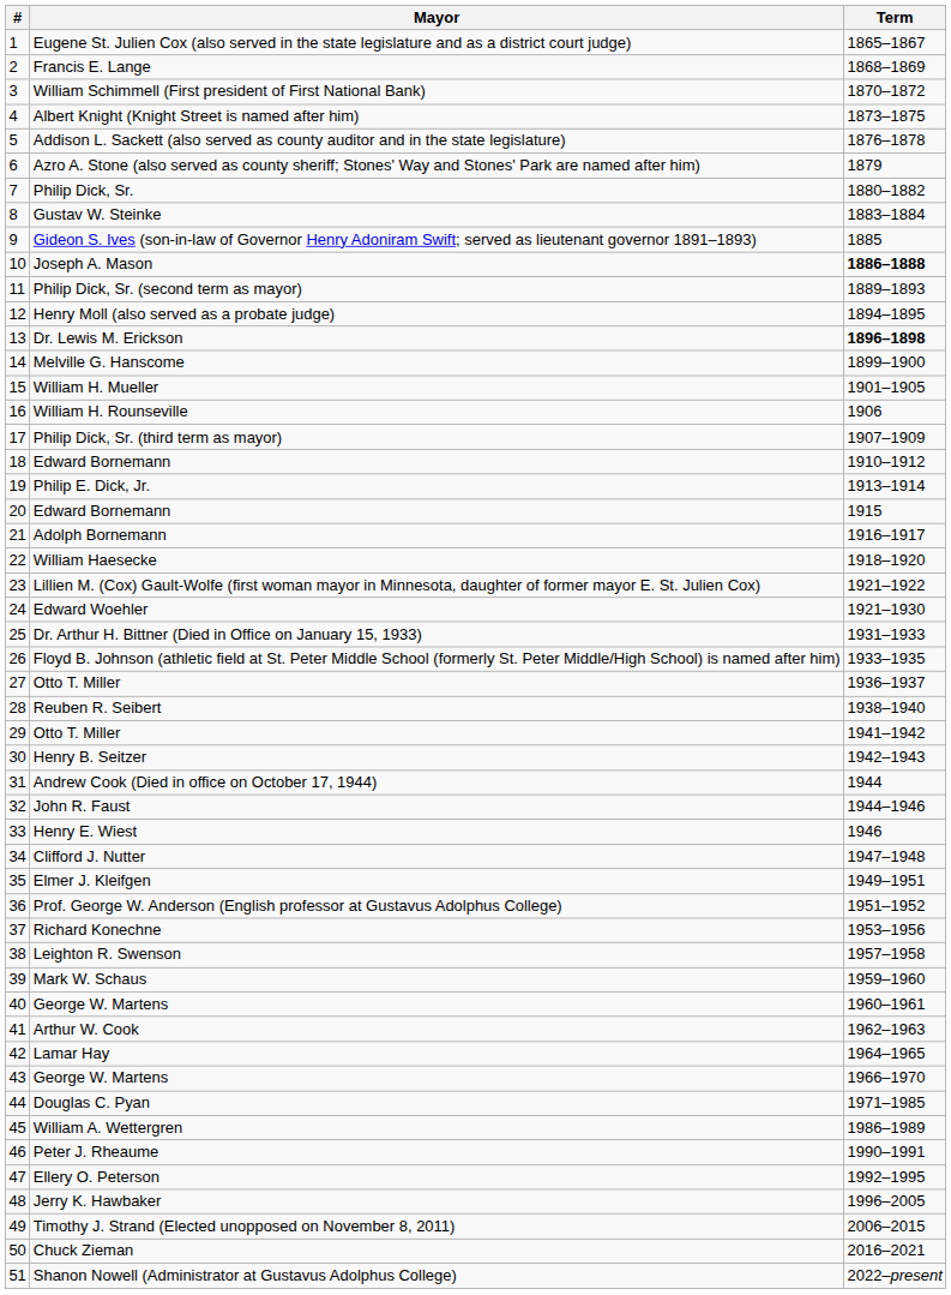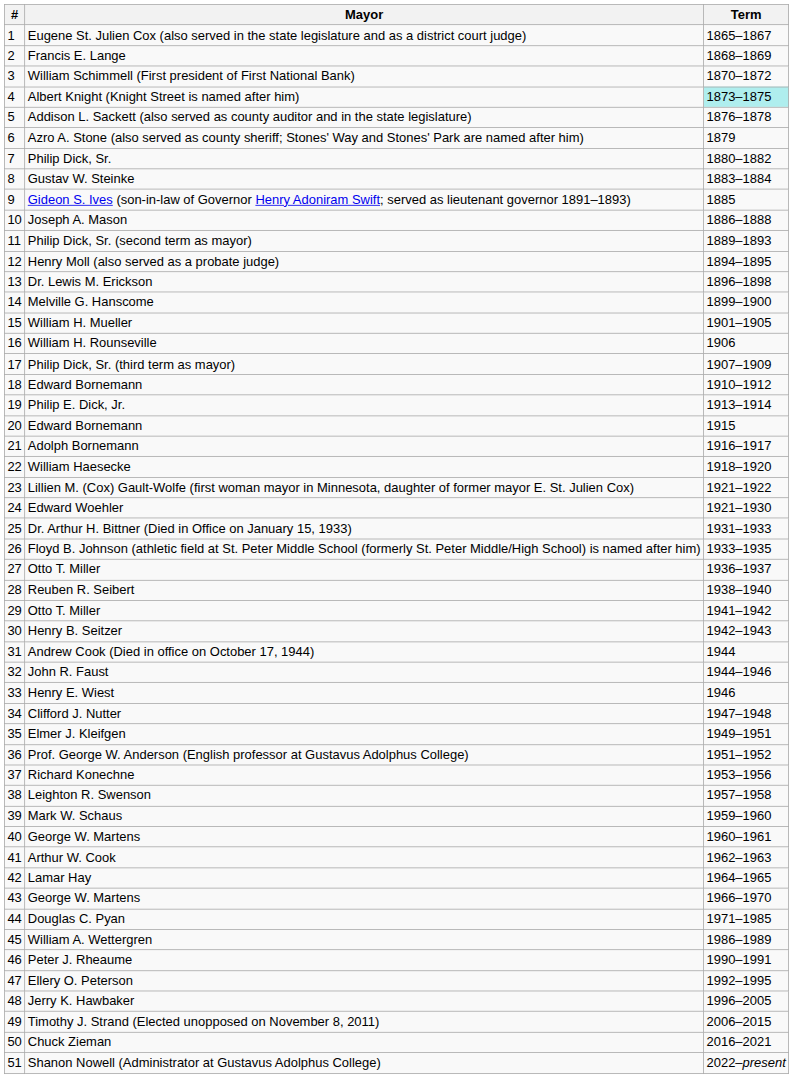Albert Knight (Knight Street is named after him) | Term: no background -> paleturquoise background
Joseph A. Mason | Term: bold -> normal
Dr. Lewis M. Erickson | Term: bold -> normal
